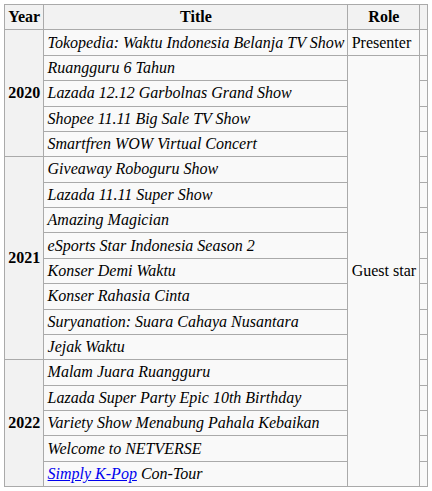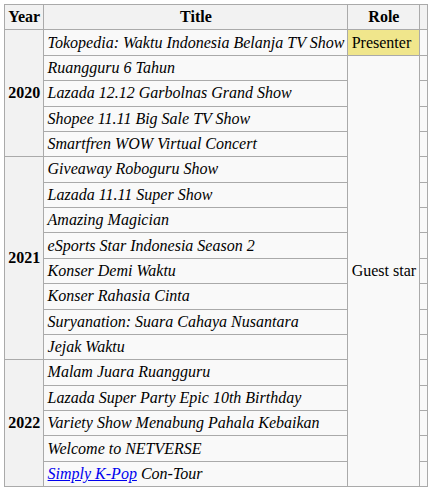Tokopedia: Waktu Indonesia Belanja TV Show | Role: no background -> khaki background
